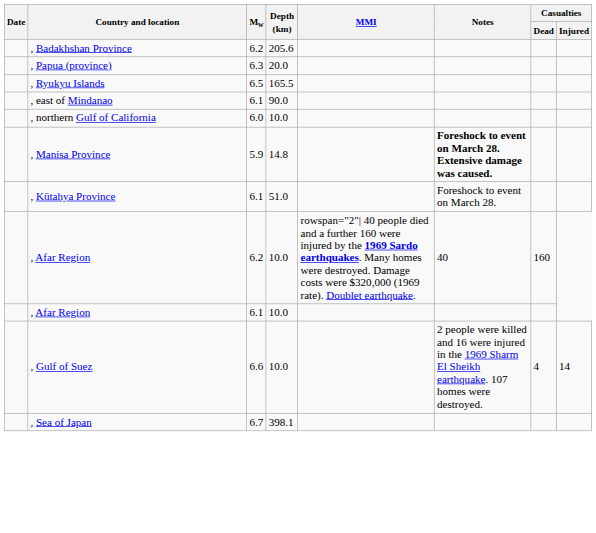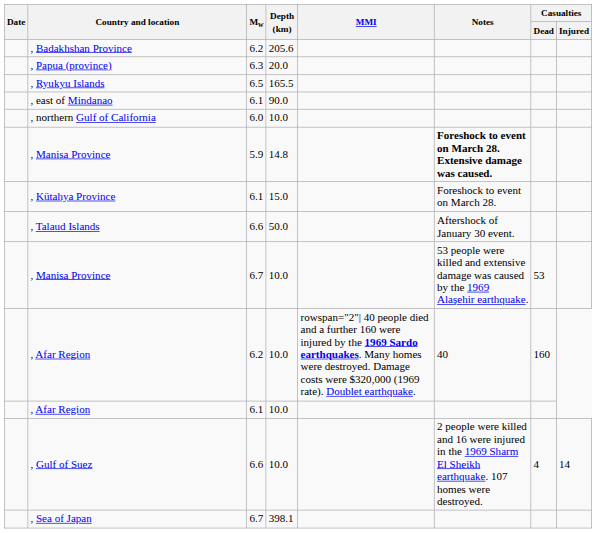, Kütahya Province | Depth (km): 51.0 -> 15.0
+ row: , Talaud Islands | 6.6 | 50.0 | Aftershock of January 30 event.
+ row: , Manisa Province | 6.7 | 10.0 | 53 people were killed and extensive damage was caused by the 1969 Alaşehir earthquake. | 53
